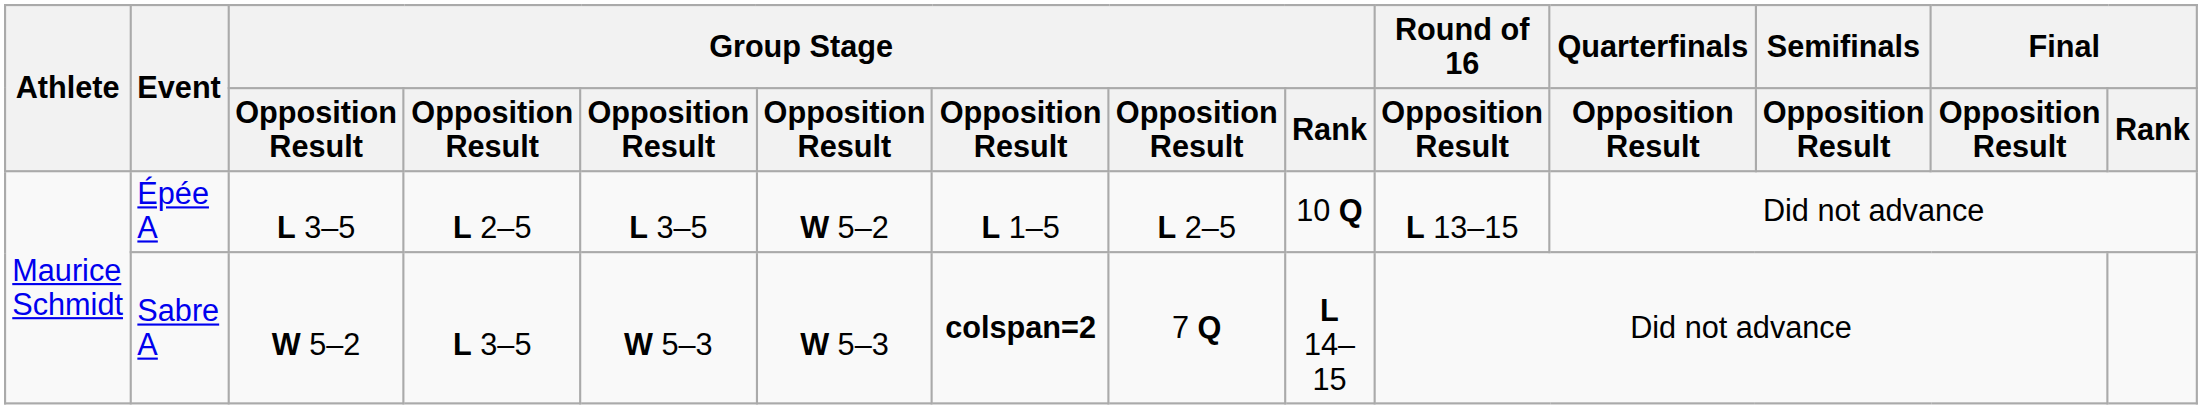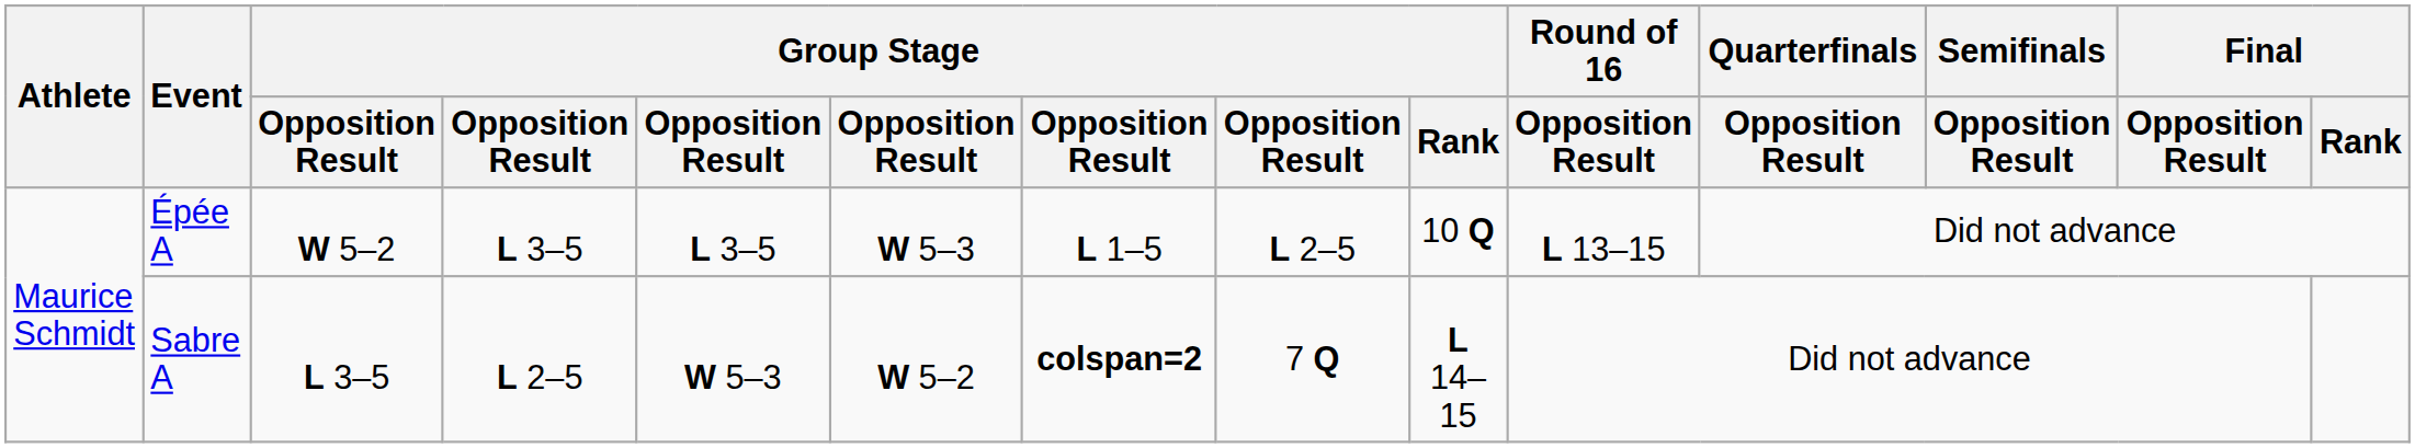Épée A | column 3: L 3–5 -> W 5–2
Épée A | column 4: L 2–5 -> L 3–5
Épée A | column 6: W 5–2 -> W 5–3
Sabre A | column 3: W 5–2 -> L 3–5
Sabre A | column 4: L 3–5 -> L 2–5
Sabre A | column 6: W 5–3 -> W 5–2
